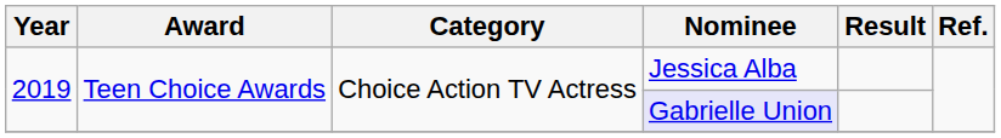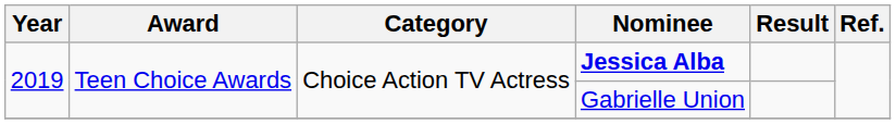Jessica Alba | Nominee: normal -> bold
Gabrielle Union | Nominee: lavender background -> no background
